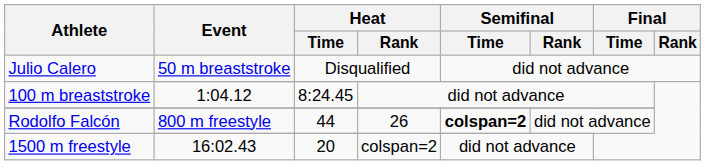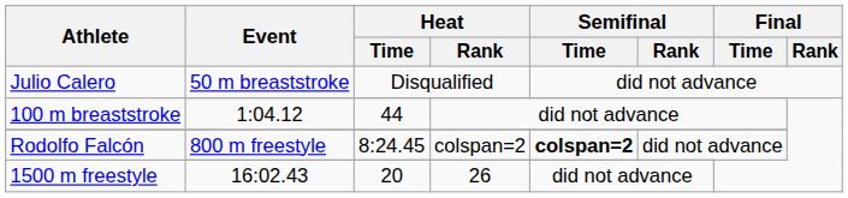100 m breaststroke | Heat / Time: 8:24.45 -> 44
Rodolfo Falcón / 800 m freestyle | Heat / Time: 44 -> 8:24.45
Rodolfo Falcón / 800 m freestyle | Heat / Rank: 26 -> colspan=2
1500 m freestyle | Heat / Rank: colspan=2 -> 26
